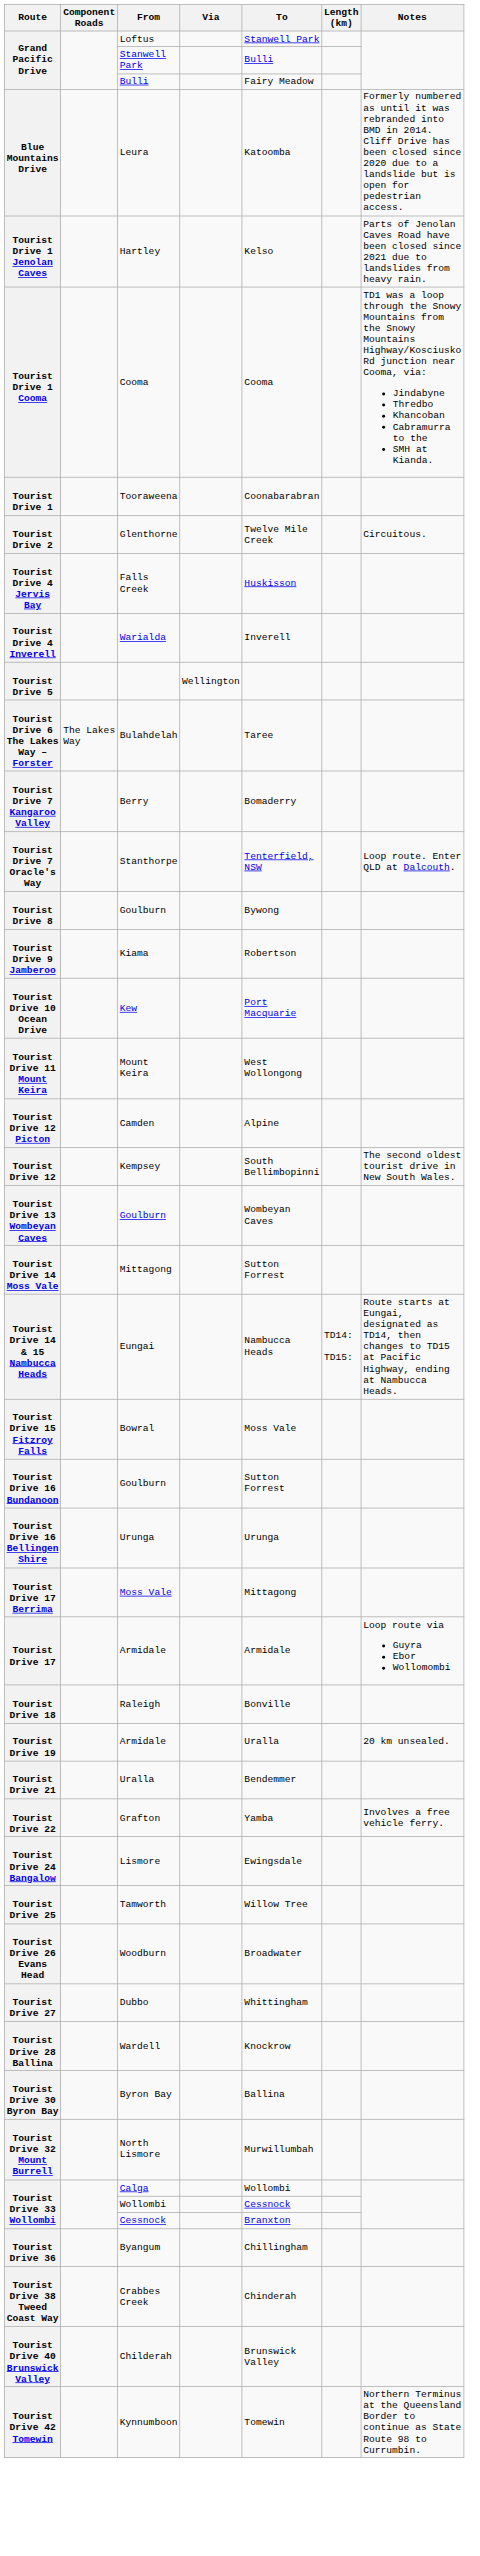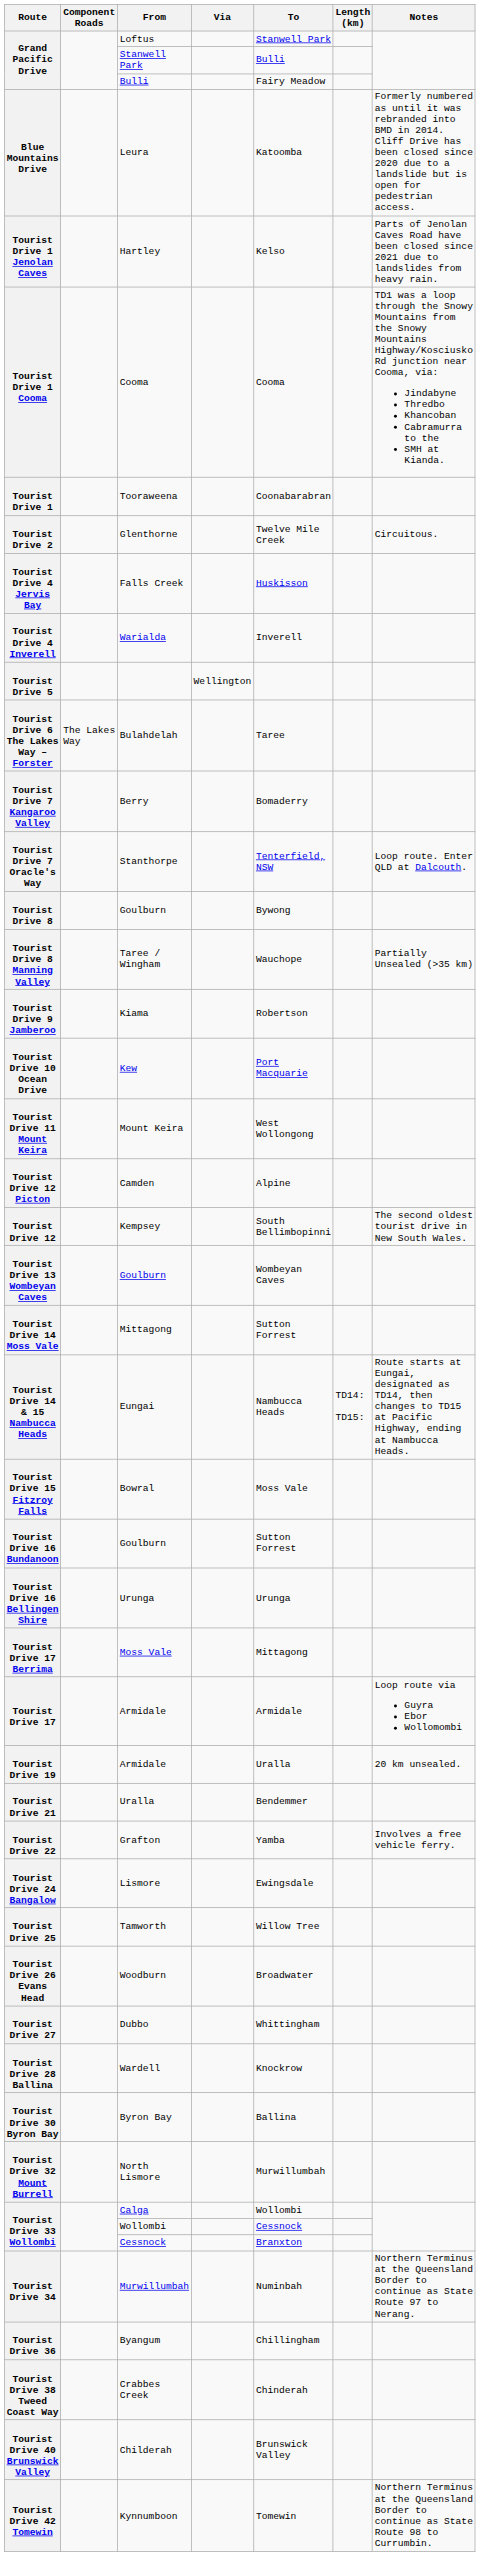+ row: Tourist Drive 8 Manning Valley | Taree / Wingham | Wauchope | Partially Unsealed (>35 km)
- row: Tourist Drive 18 | Raleigh | Bonville
+ row: Tourist Drive 34 | Murwillumbah | Numinbah | Northern Terminus at the Queensland Border to continue as State Route 97 to Nerang.
